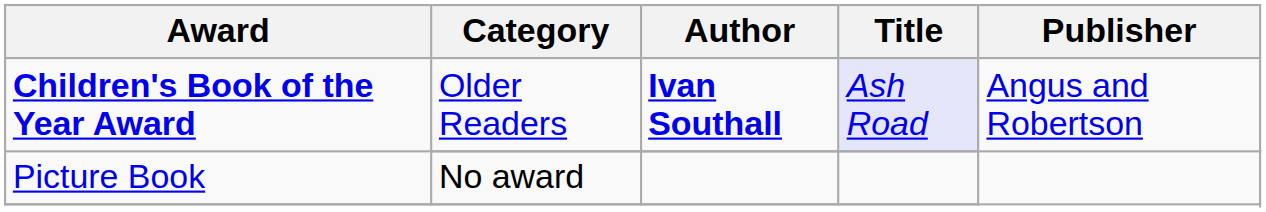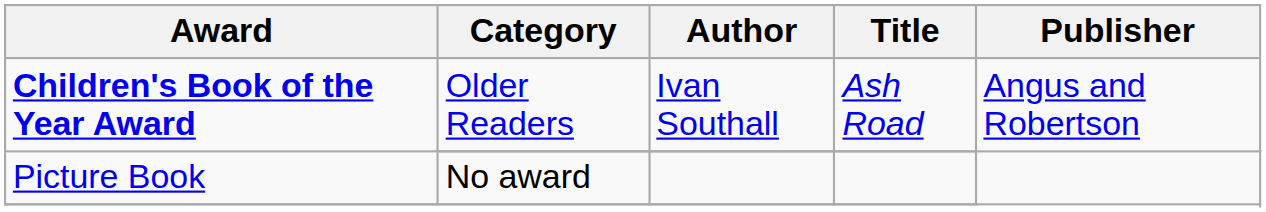Children's Book of the Year Award / Older Readers | Author: bold -> normal
Children's Book of the Year Award / Older Readers | Title: lavender background -> no background
